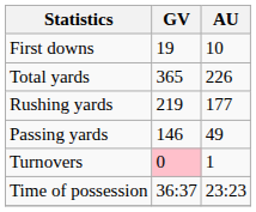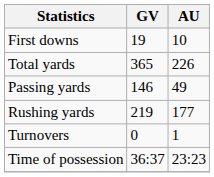rows swapped: Rushing yards <-> Passing yards
Turnovers | GV: pink background -> no background
